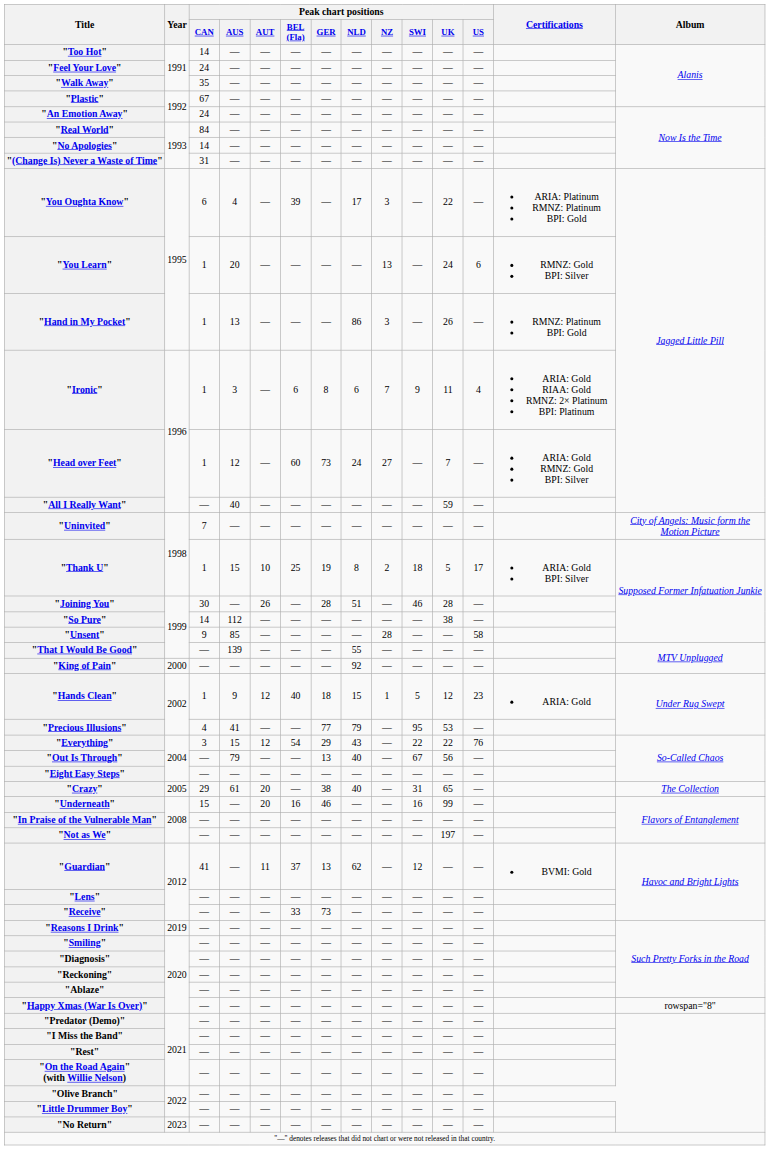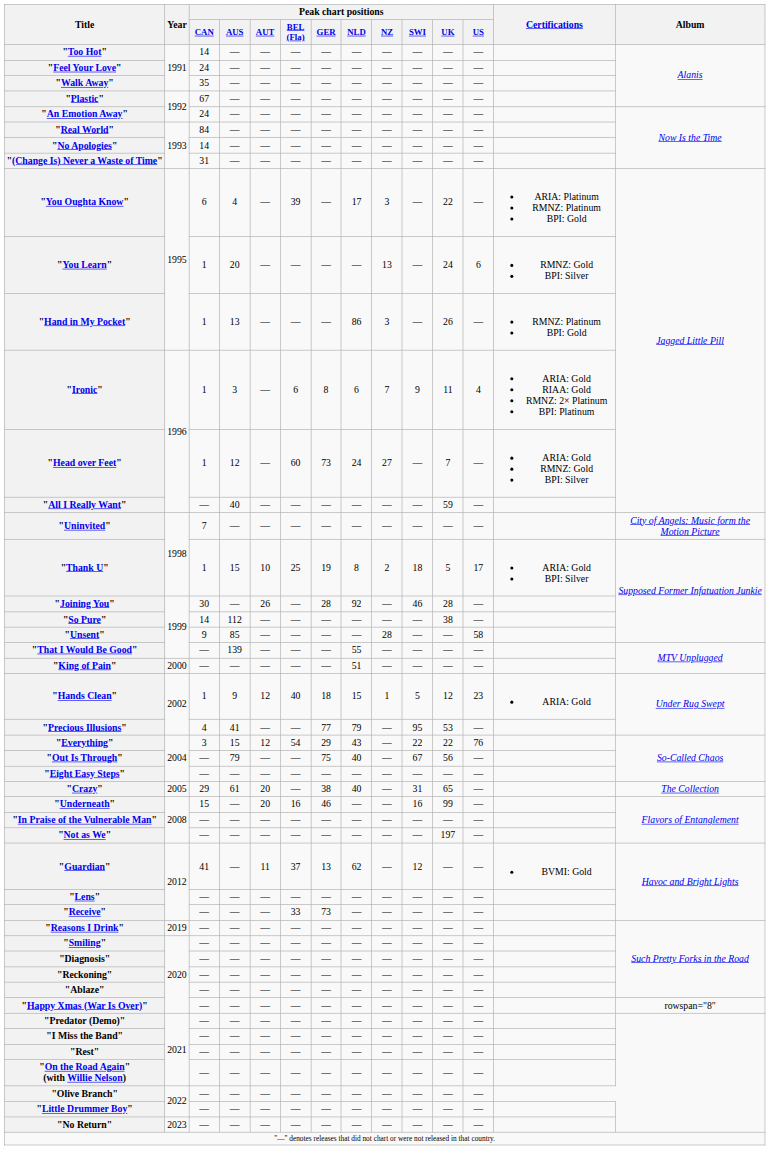"Joining You" | Peak chart positions / NLD: 51 -> 92
"King of Pain" | Peak chart positions / NLD: 92 -> 51
"Out Is Through" | Peak chart positions / GER: 13 -> 75
